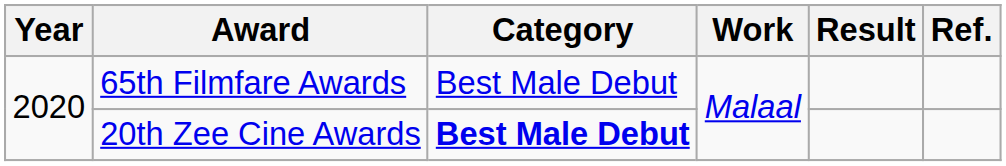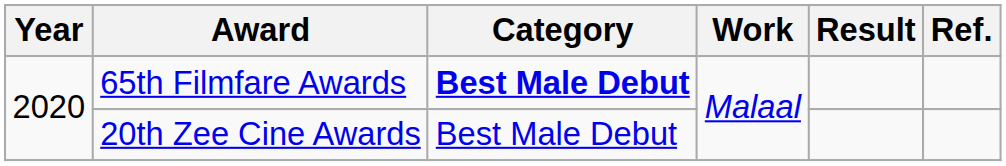65th Filmfare Awards | Category: normal -> bold
20th Zee Cine Awards | Category: bold -> normal
